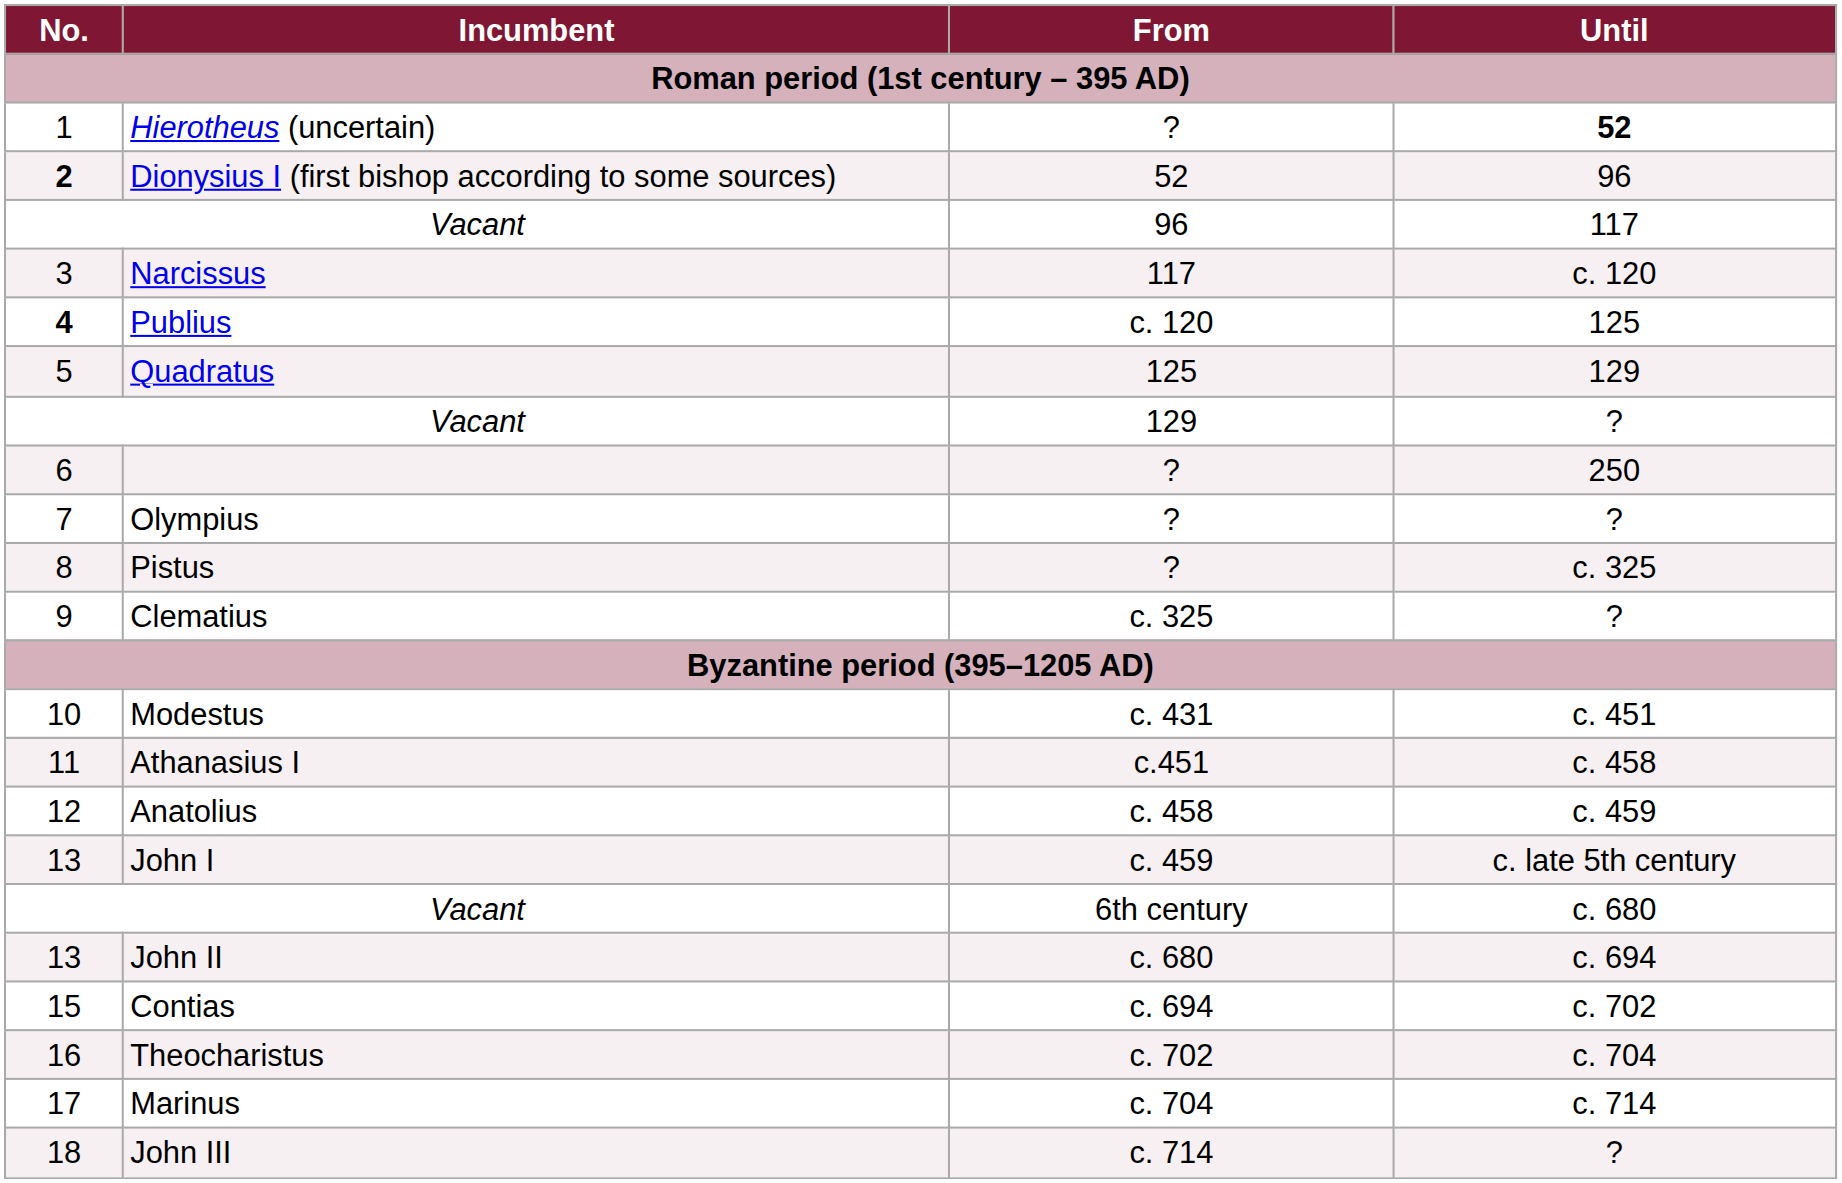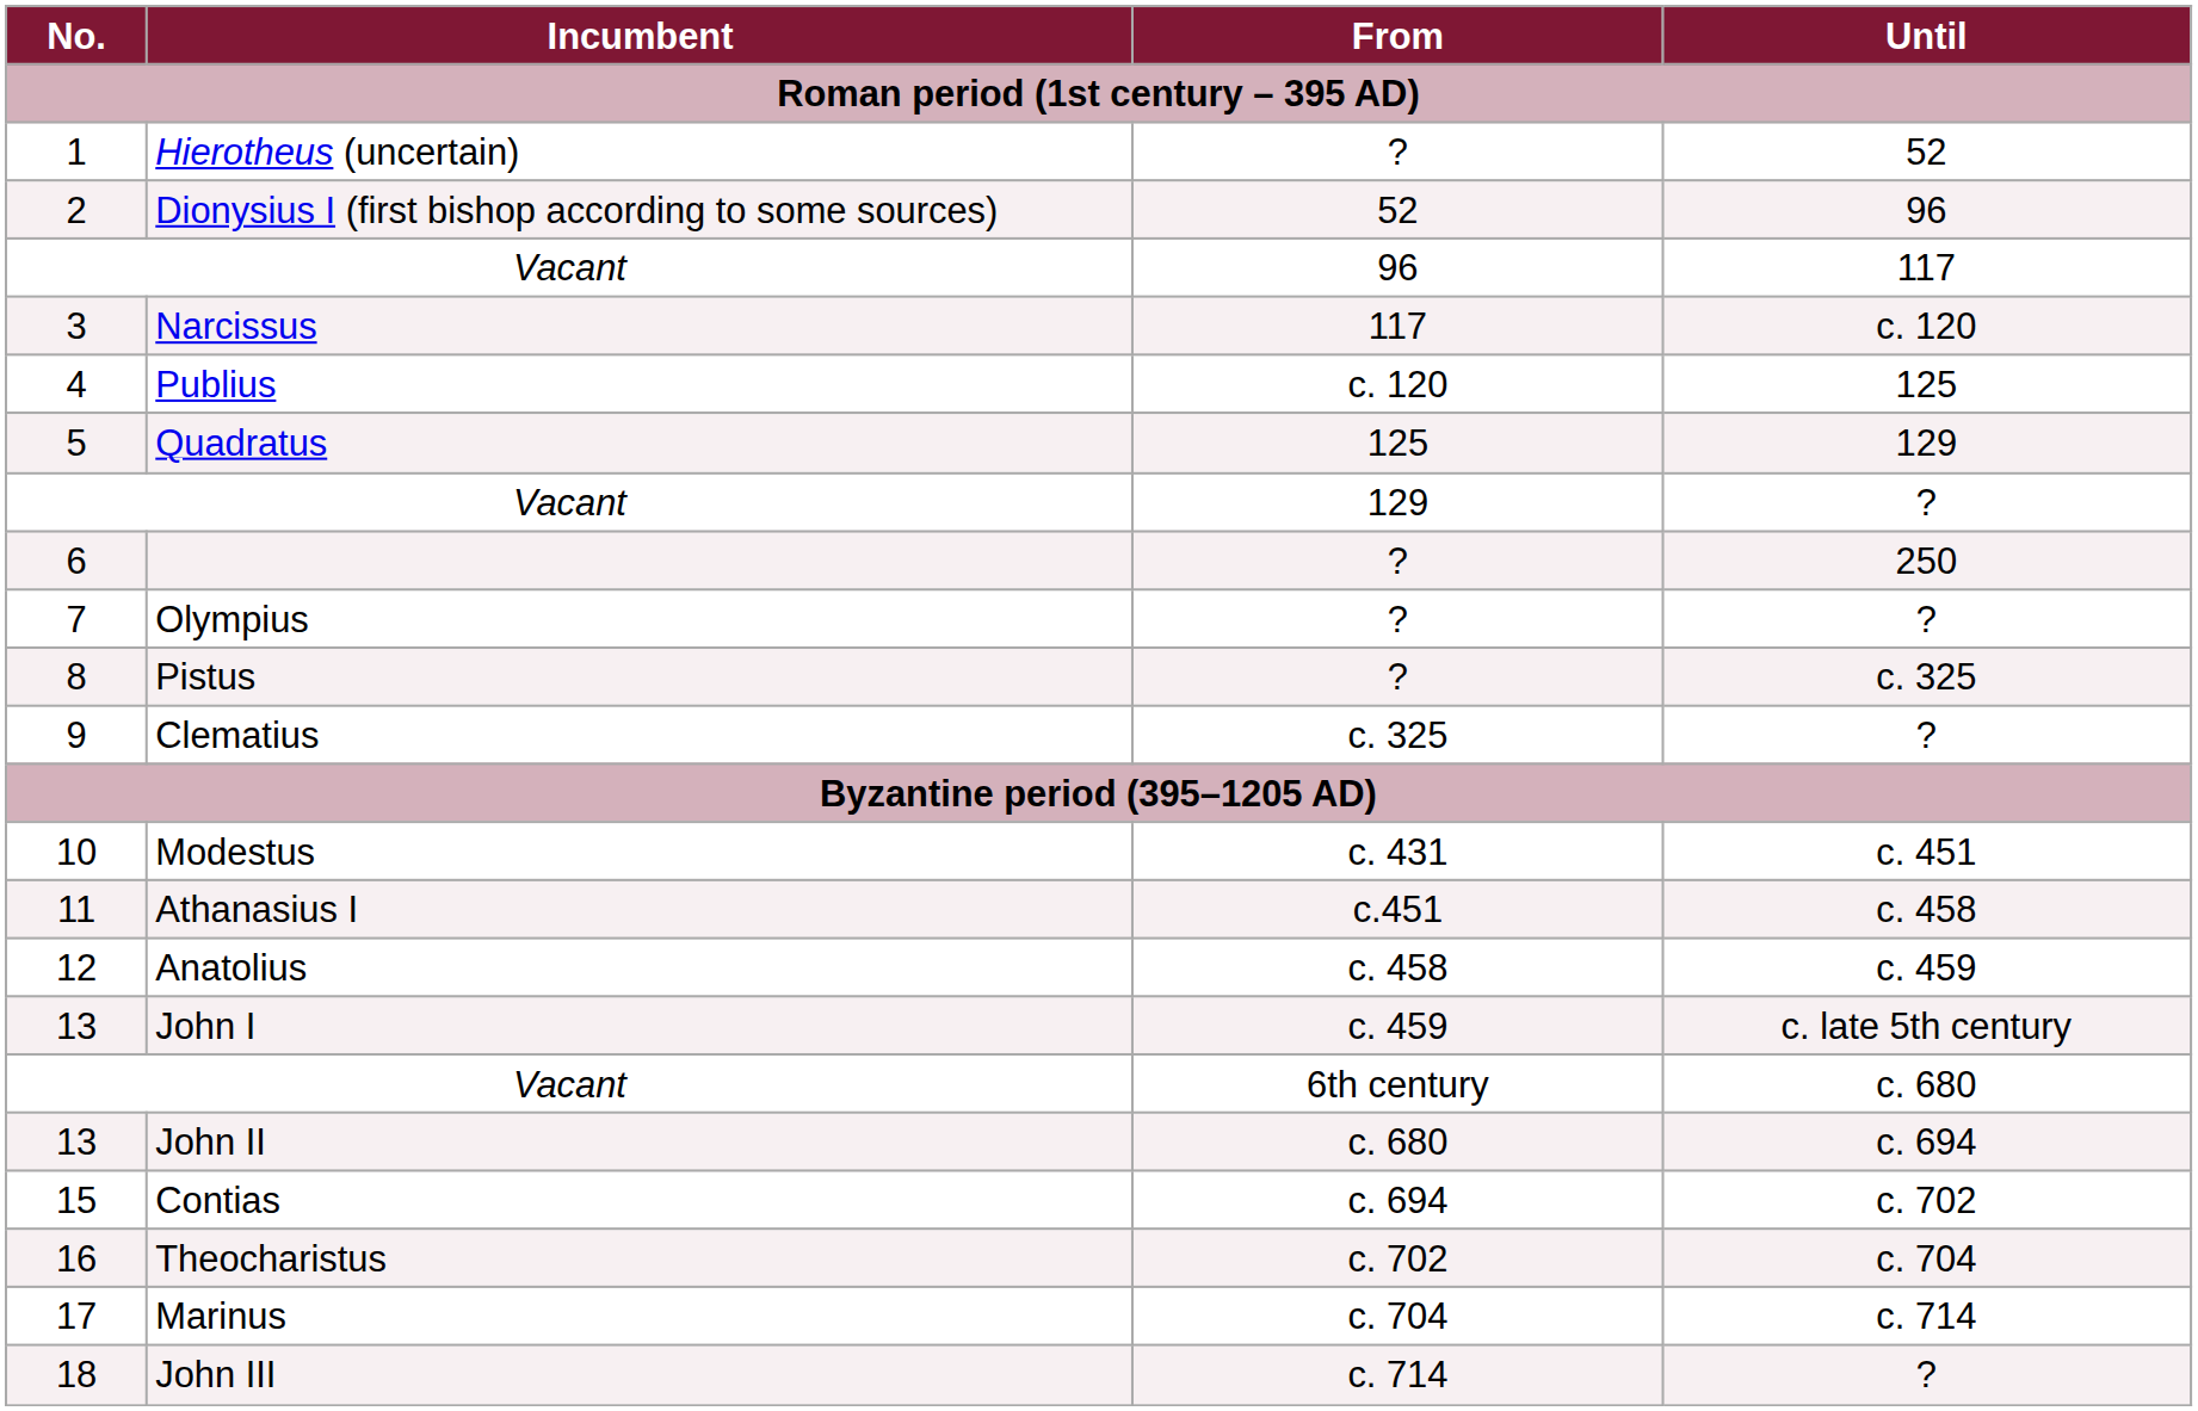Hierotheus (uncertain) | Until: bold -> normal
Dionysius I (first bishop according to some sources) | No.: bold -> normal
Publius | No.: bold -> normal
